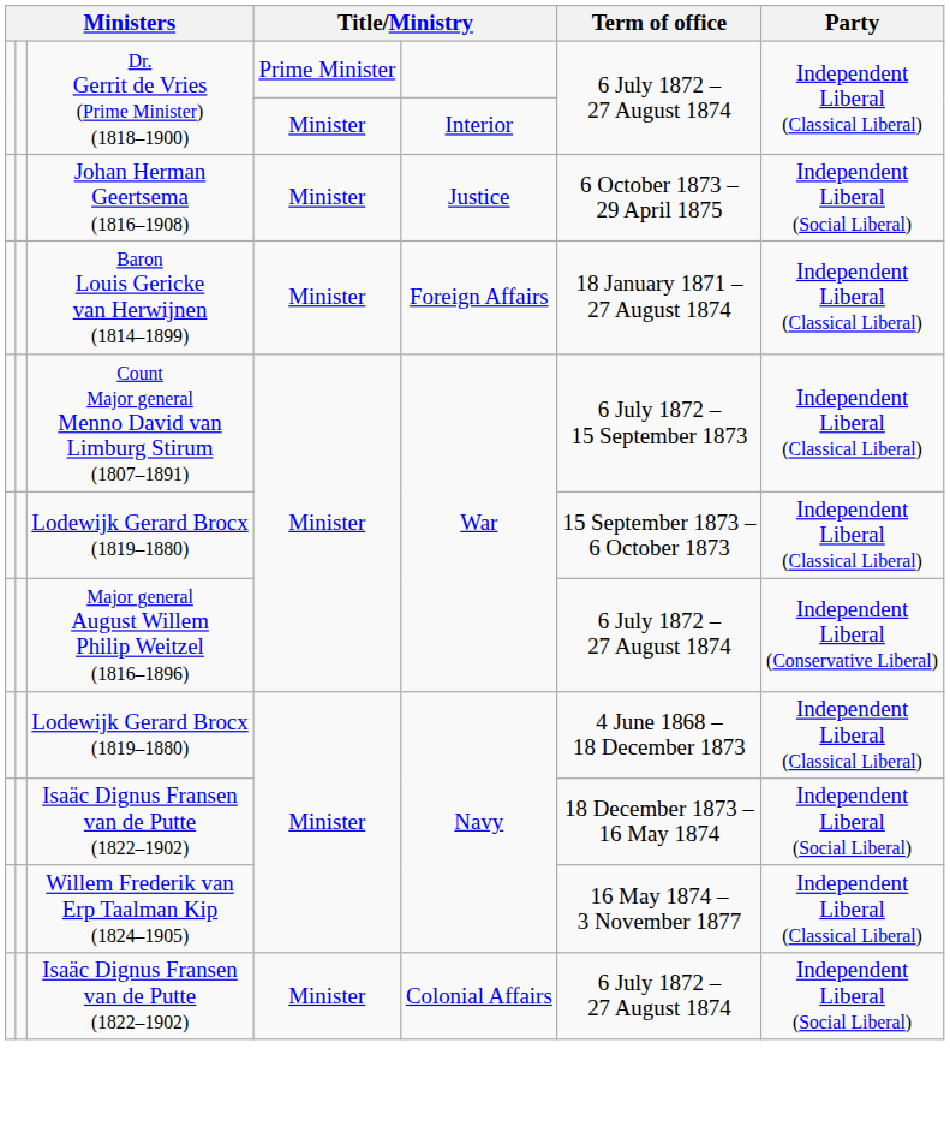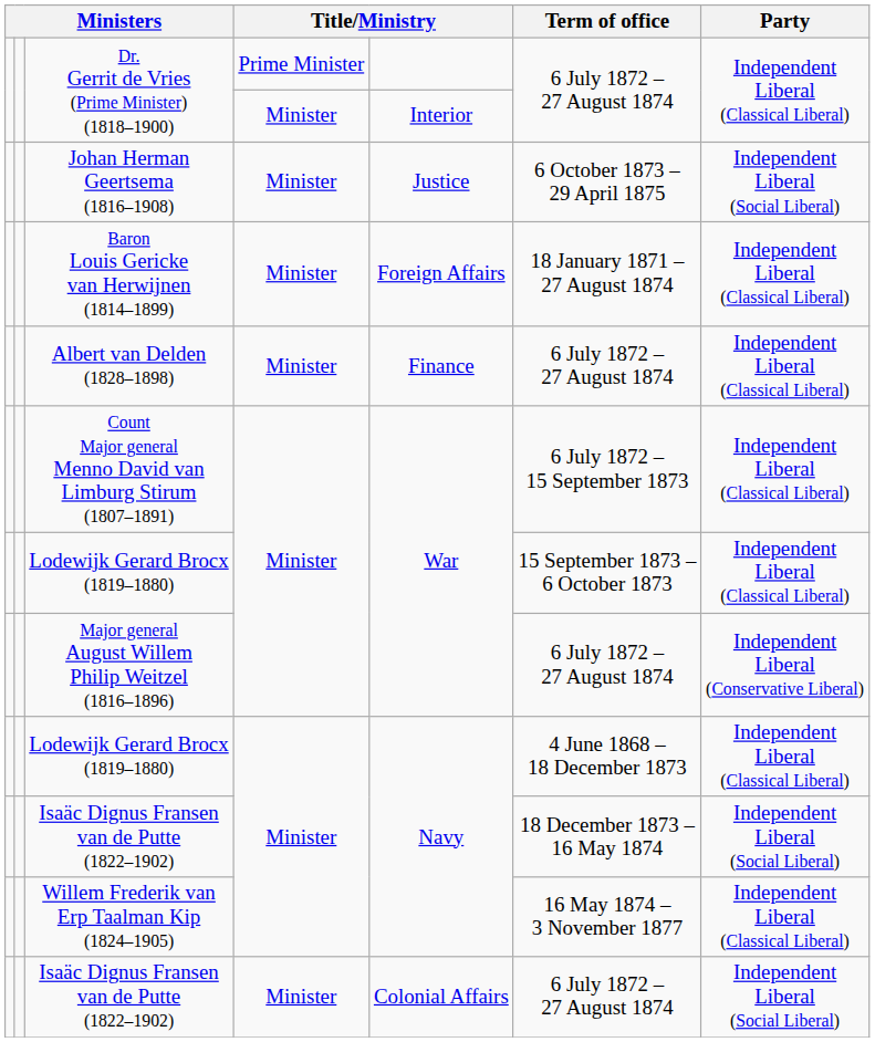+ row: Albert van Delden (1828–1898) | Minister | Finance | 6 July 1872 – 27 August 1874 | Independent Liberal (Classical Liberal)
